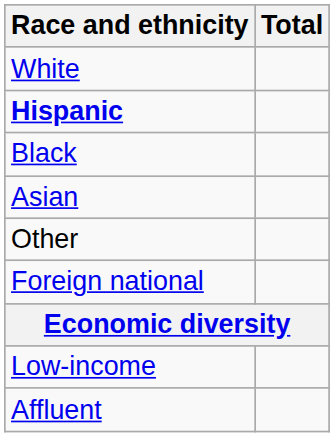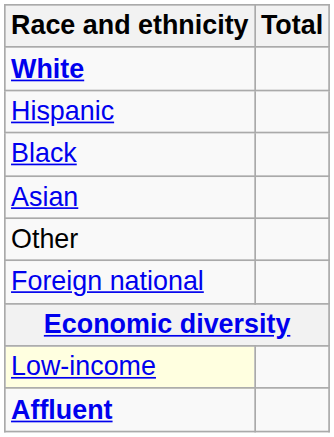White | Race and ethnicity: normal -> bold
Hispanic | Race and ethnicity: bold -> normal
Low-income | Race and ethnicity: no background -> lightyellow background
Affluent | Race and ethnicity: normal -> bold
